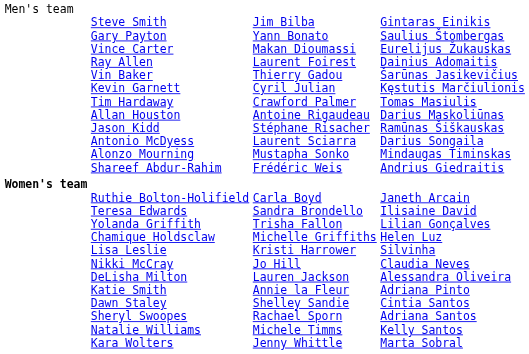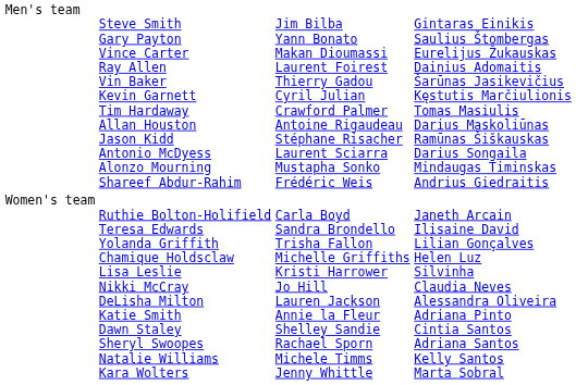Women's team | column 1: bold -> normal
